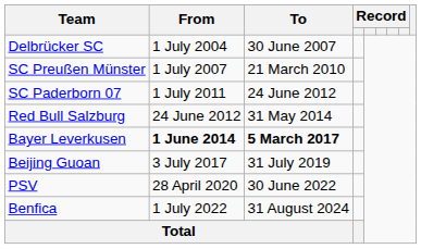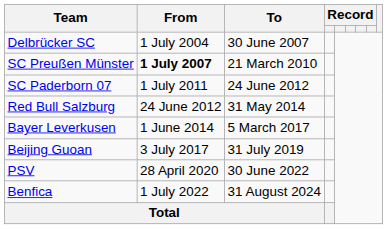SC Preußen Münster | From: normal -> bold
Bayer Leverkusen | From: bold -> normal
Bayer Leverkusen | To: bold -> normal
